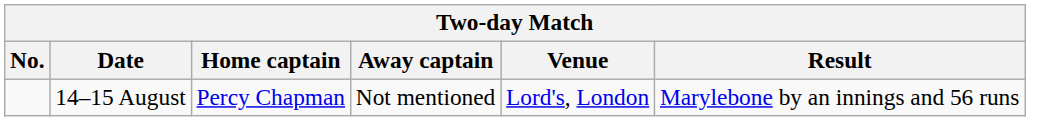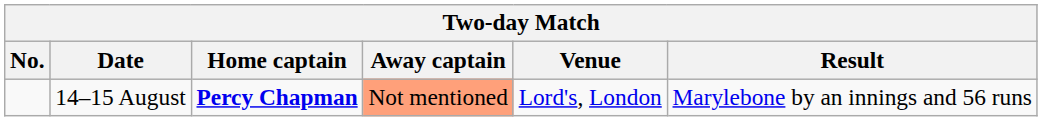14–15 August | Home captain: normal -> bold
14–15 August | Away captain: no background -> lightsalmon background
